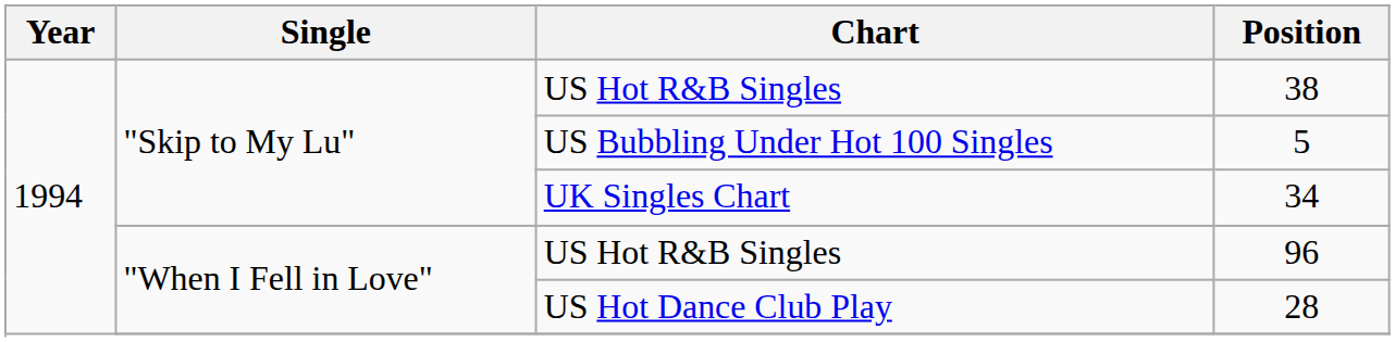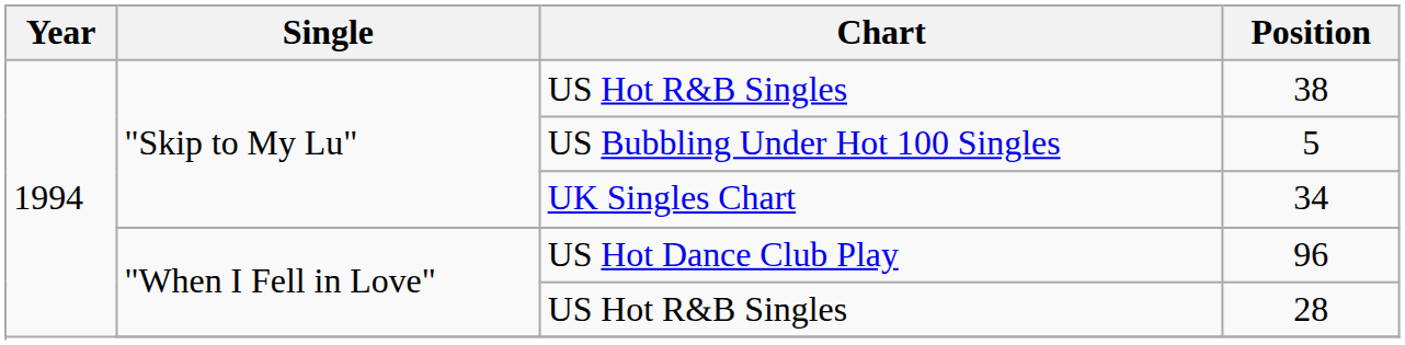96 | Chart: US Hot R&B Singles -> US Hot Dance Club Play
28 | Chart: US Hot Dance Club Play -> US Hot R&B Singles
